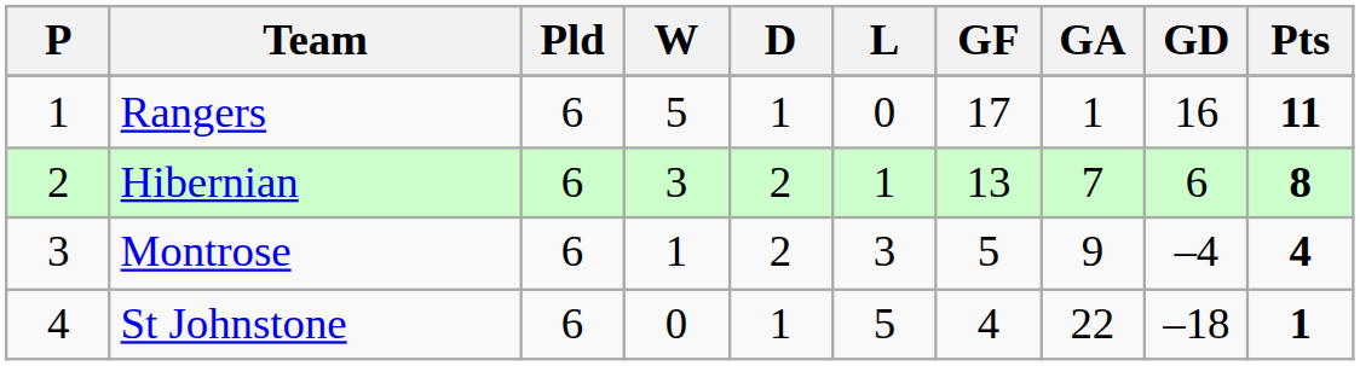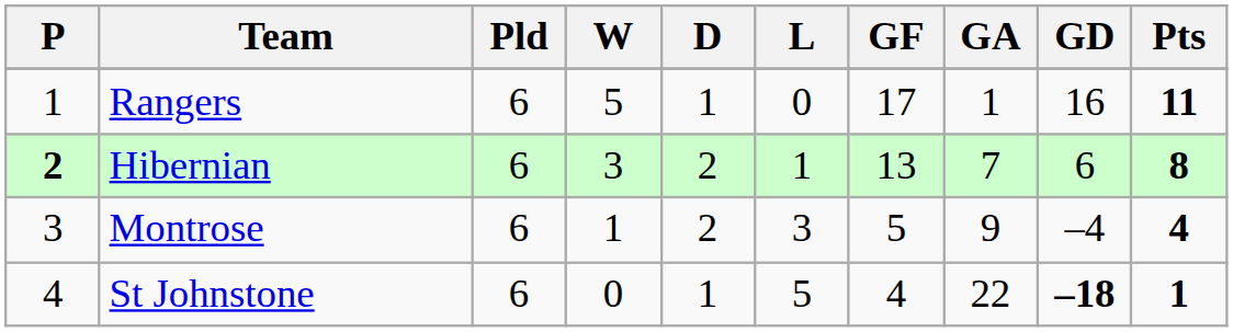Hibernian | P: normal -> bold
St Johnstone | GD: normal -> bold
